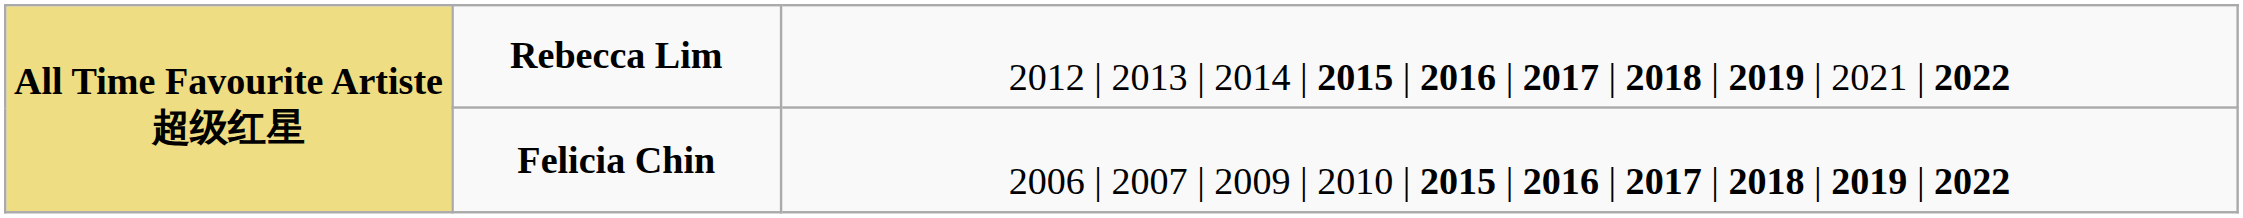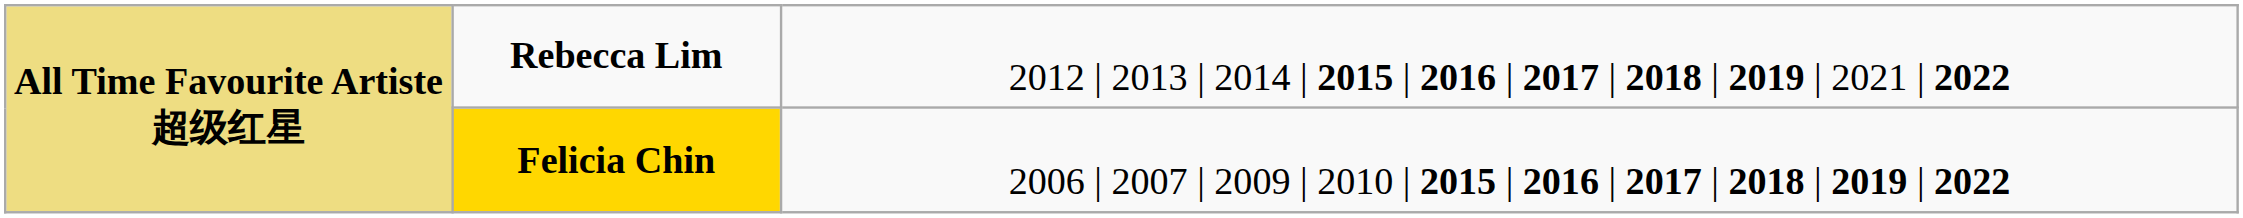row 2 | column 2: no background -> gold background
